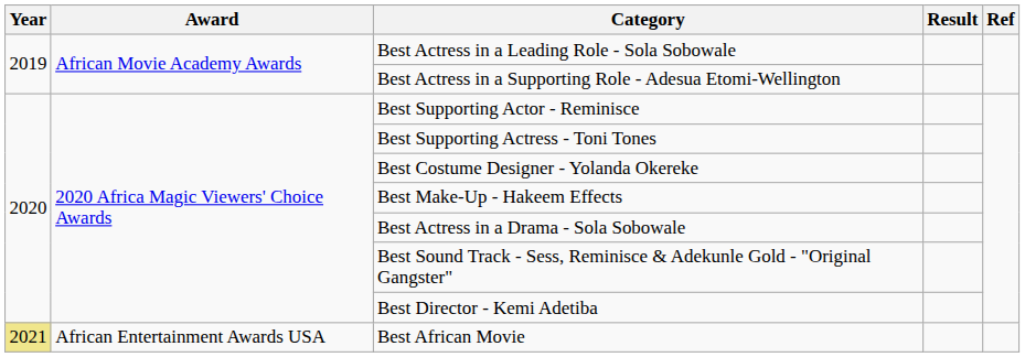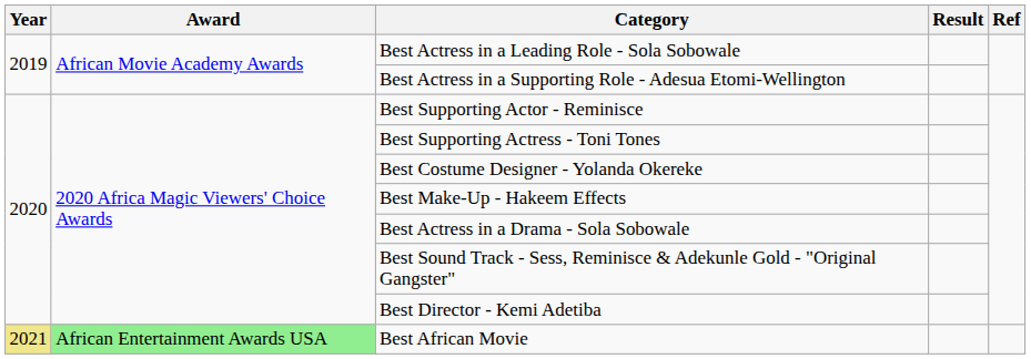Best African Movie | Award: no background -> lightgreen background
